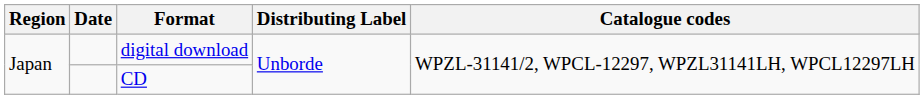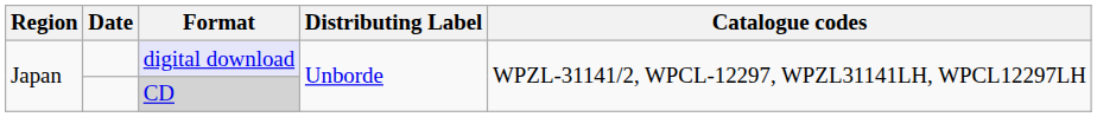digital download | Format: no background -> lavender background
CD | Format: no background -> lightgrey background
